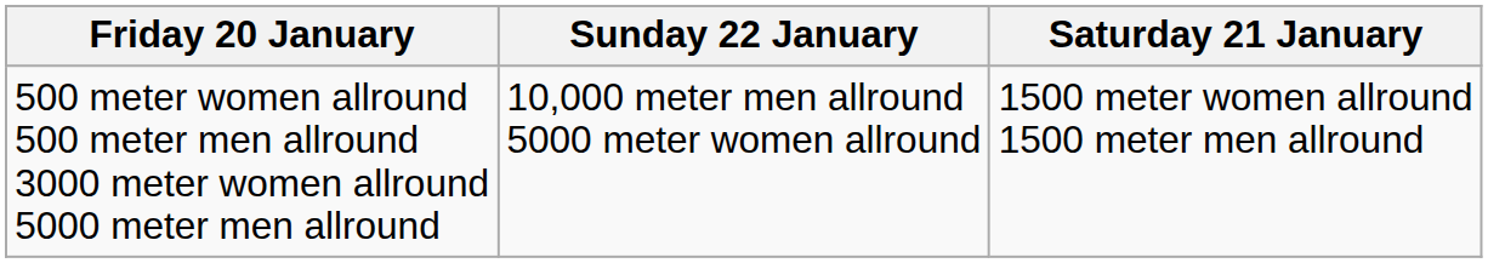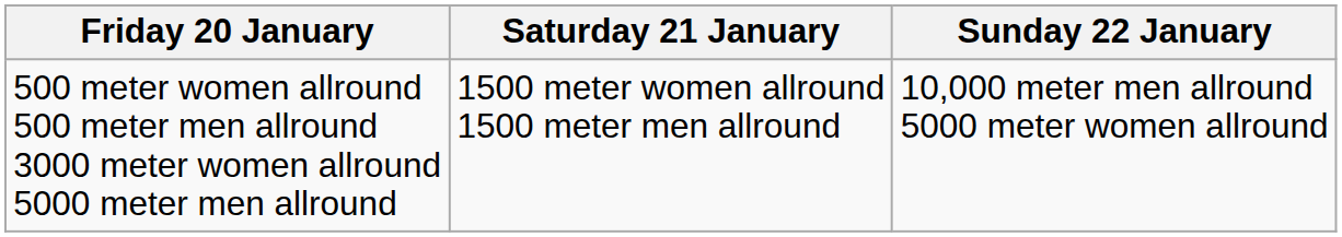columns swapped: Saturday 21 January <-> Sunday 22 January
